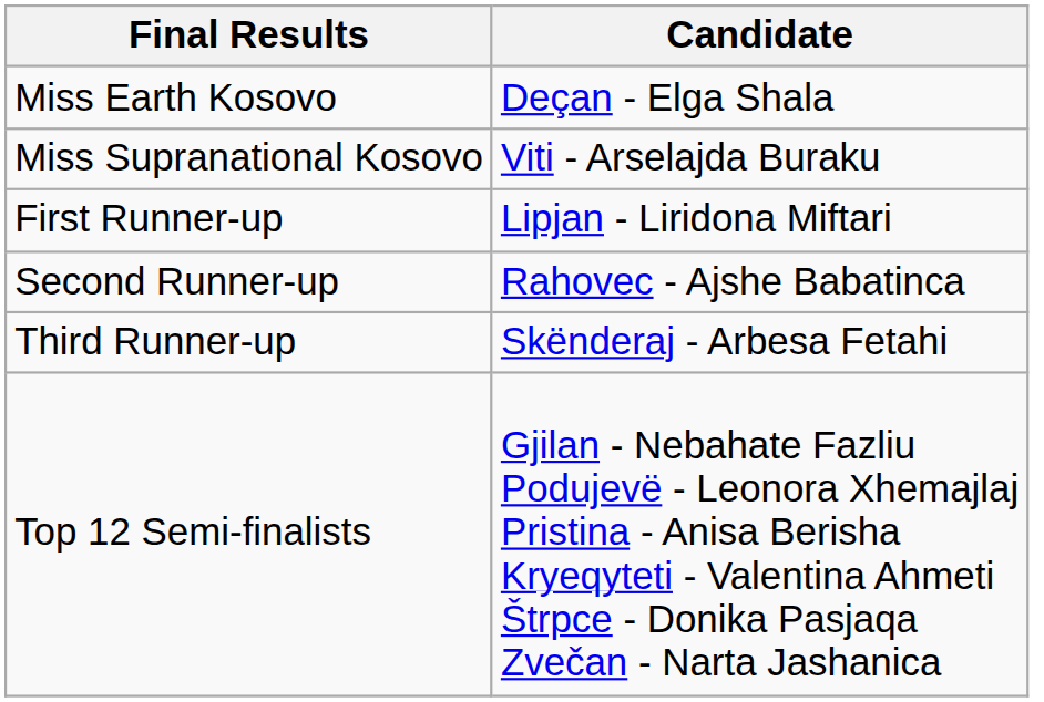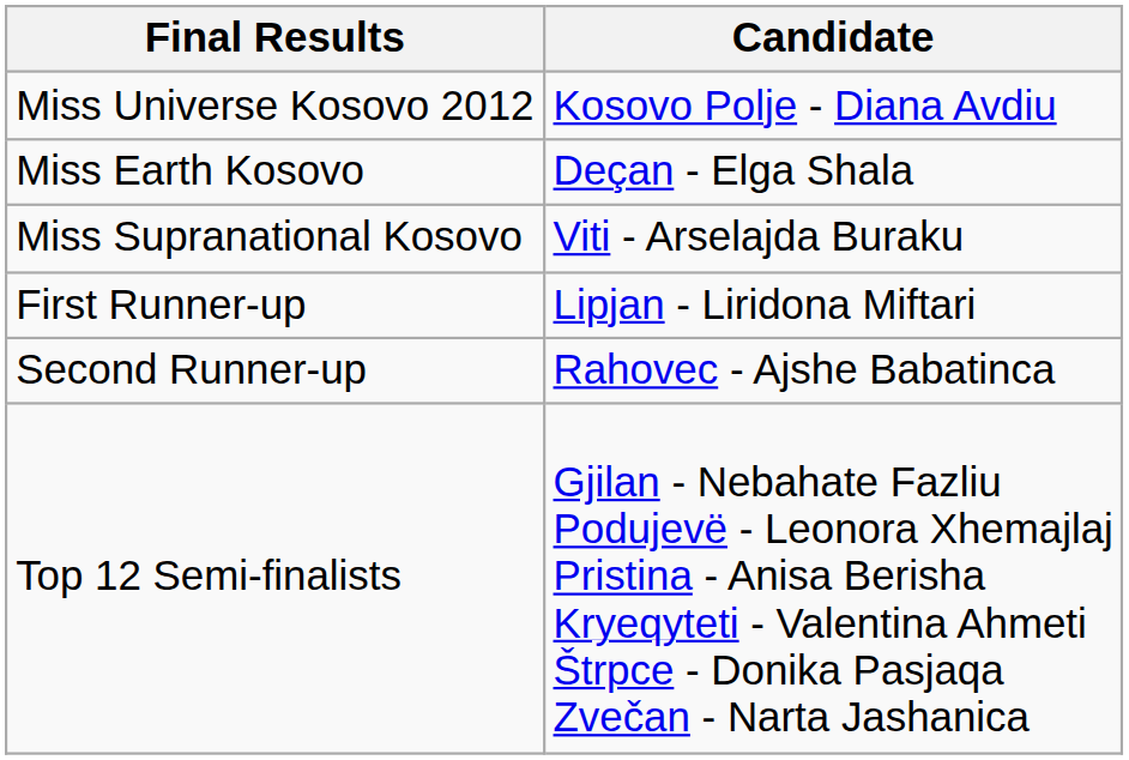+ row: Miss Universe Kosovo 2012 | Kosovo Polje - Diana Avdiu
- row: Third Runner-up | Skënderaj - Arbesa Fetahi
